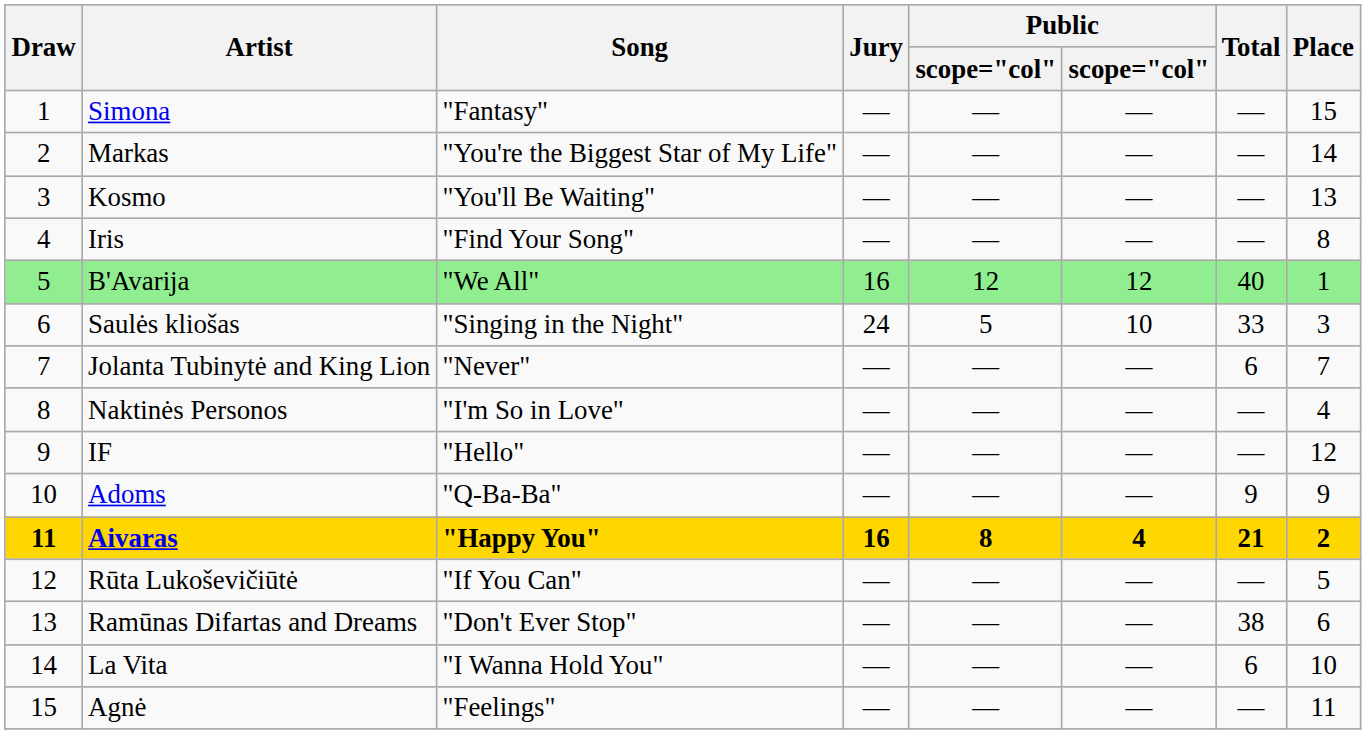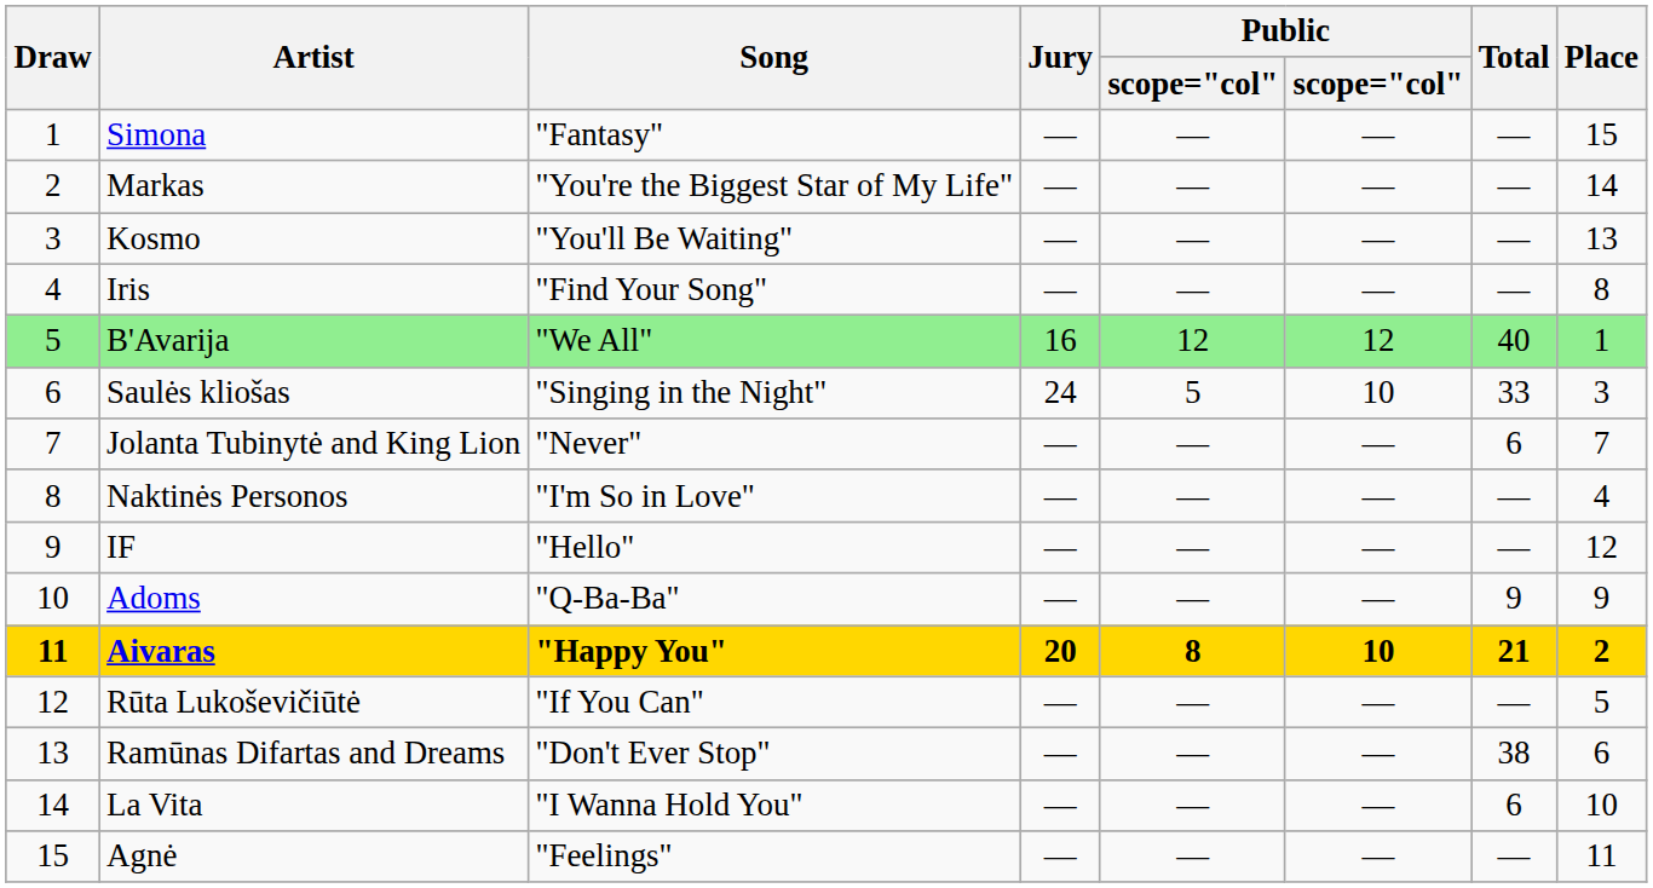Aivaras | Jury: 16 -> 20
Aivaras | column 6: 4 -> 10
